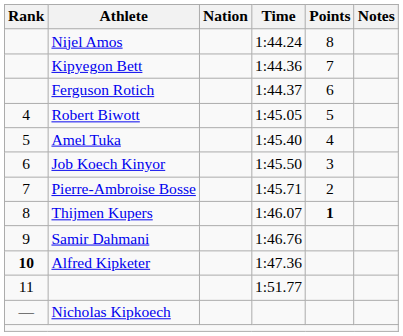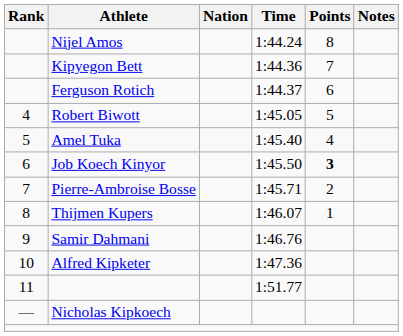Job Koech Kinyor | Points: normal -> bold
Thijmen Kupers | Points: bold -> normal
Alfred Kipketer | Rank: bold -> normal
